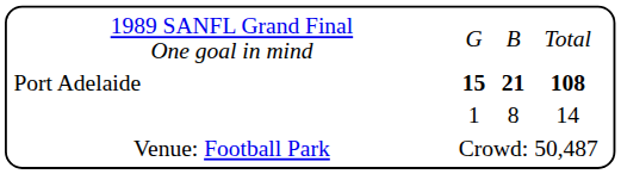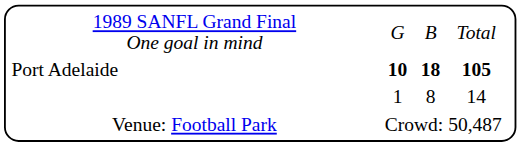Port Adelaide | column 2: 15 -> 10
Port Adelaide | column 3: 21 -> 18
Port Adelaide | column 4: 108 -> 105
